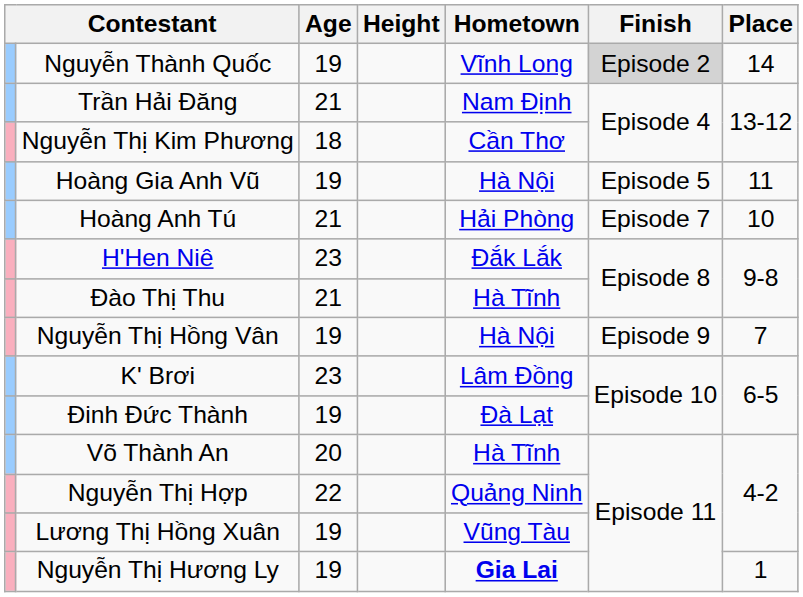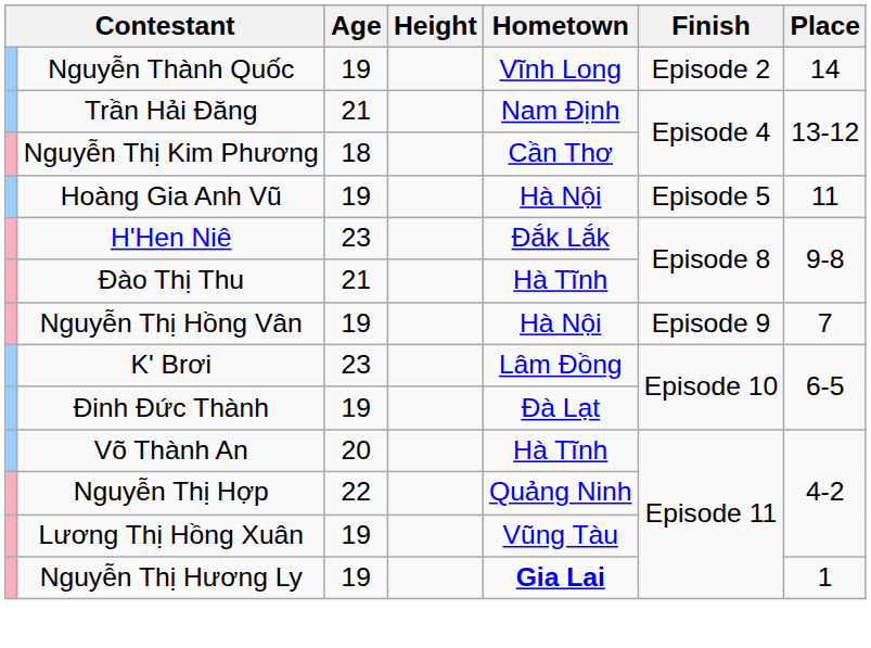Nguyễn Thành Quốc | Finish: lightgrey background -> no background
- row: Hoàng Anh Tú | 21 | Hải Phòng | Episode 7 | 10
